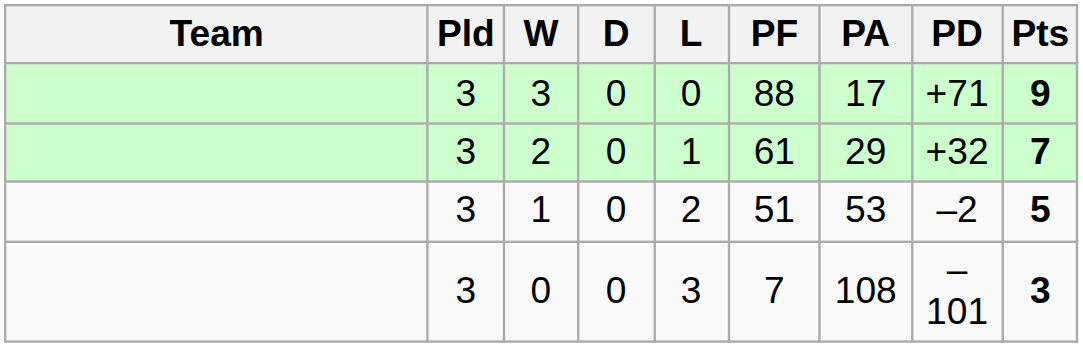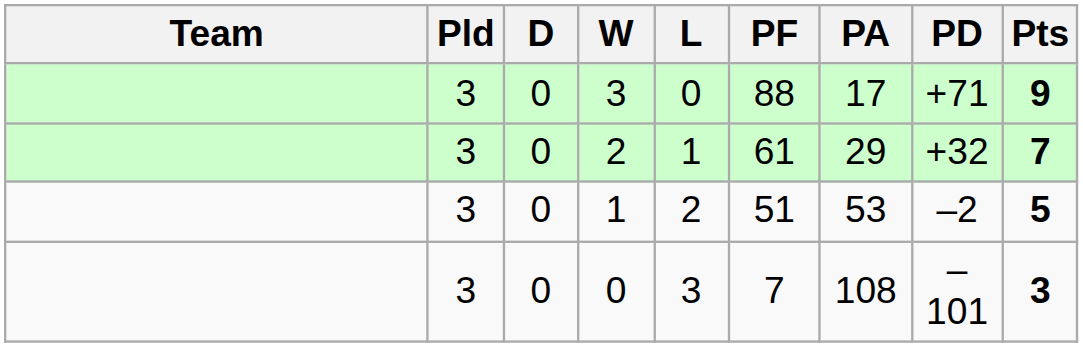columns swapped: W <-> D
